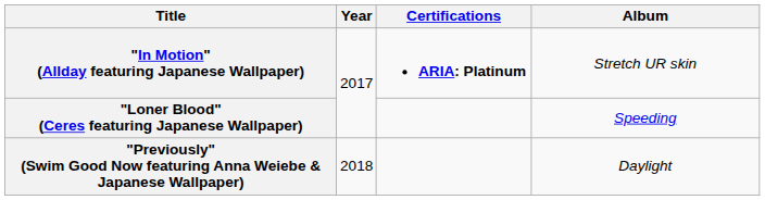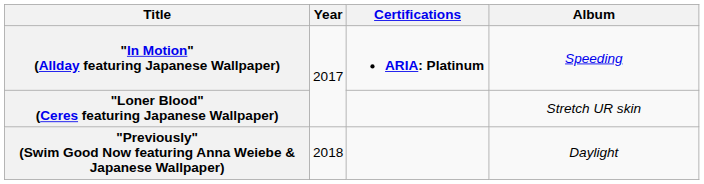"In Motion" (Allday featuring Japanese Wallpaper) | Album: Stretch UR skin -> Speeding
"Loner Blood" (Ceres featuring Japanese Wallpaper) | Album: Speeding -> Stretch UR skin
